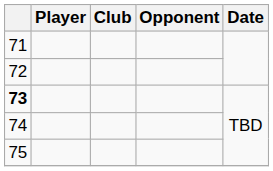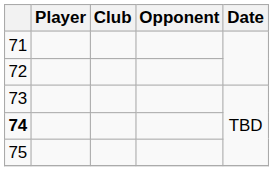73 | column 1: bold -> normal
74 | column 1: normal -> bold
